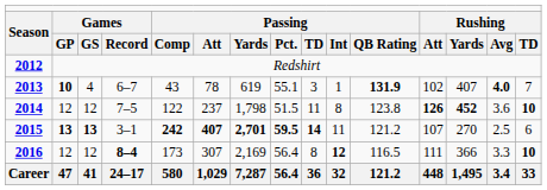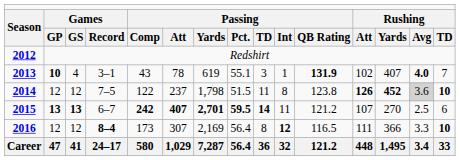2013 | column 4: 6–7 -> 3–1
2014 | column 14: no background -> lightgrey background
2015 | column 4: 3–1 -> 6–7
